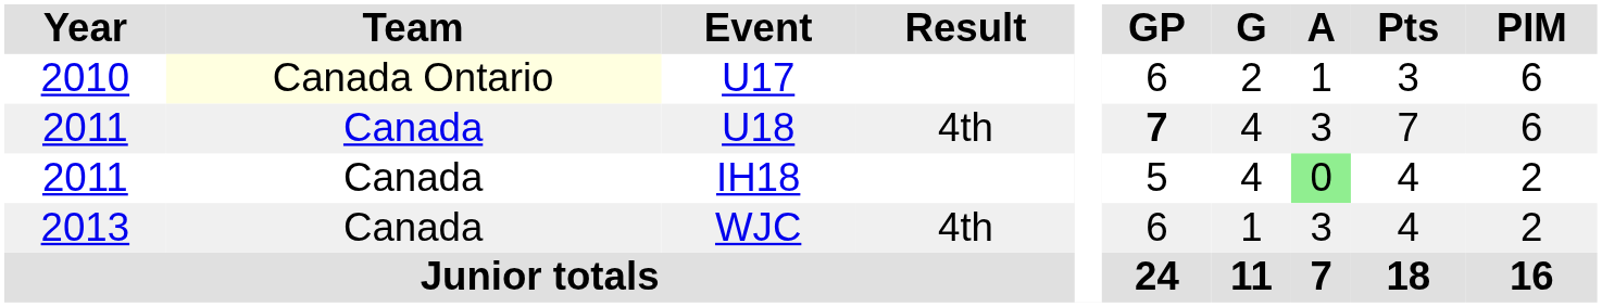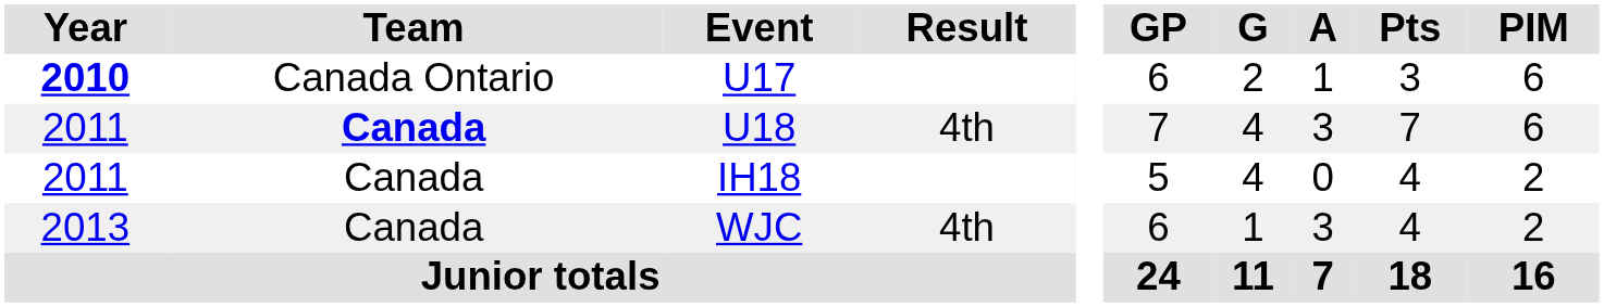U17 | Year: normal -> bold
U17 | Team: lightyellow background -> no background
U18 | Team: normal -> bold
U18 | GP: bold -> normal
IH18 | A: lightgreen background -> no background
